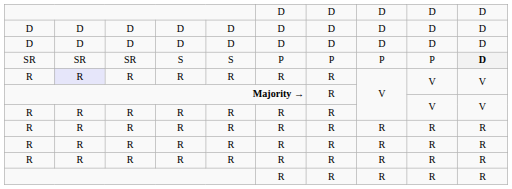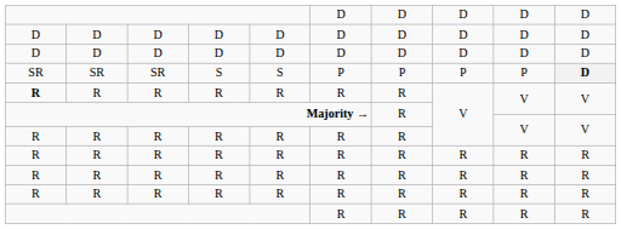row 5 | column 1: normal -> bold
row 5 | column 2: lavender background -> no background
